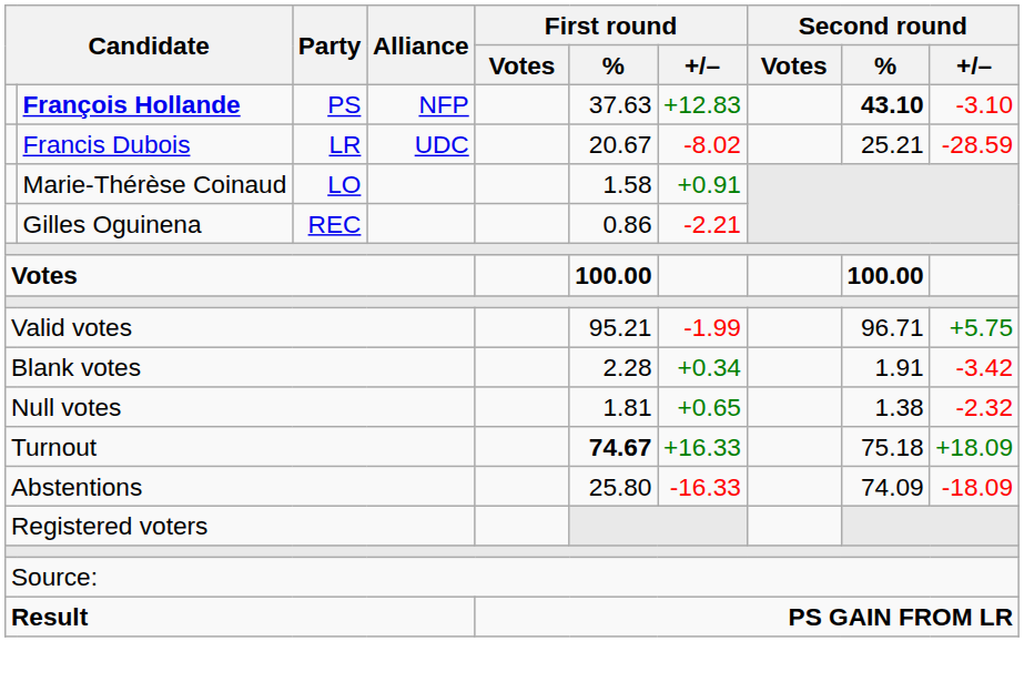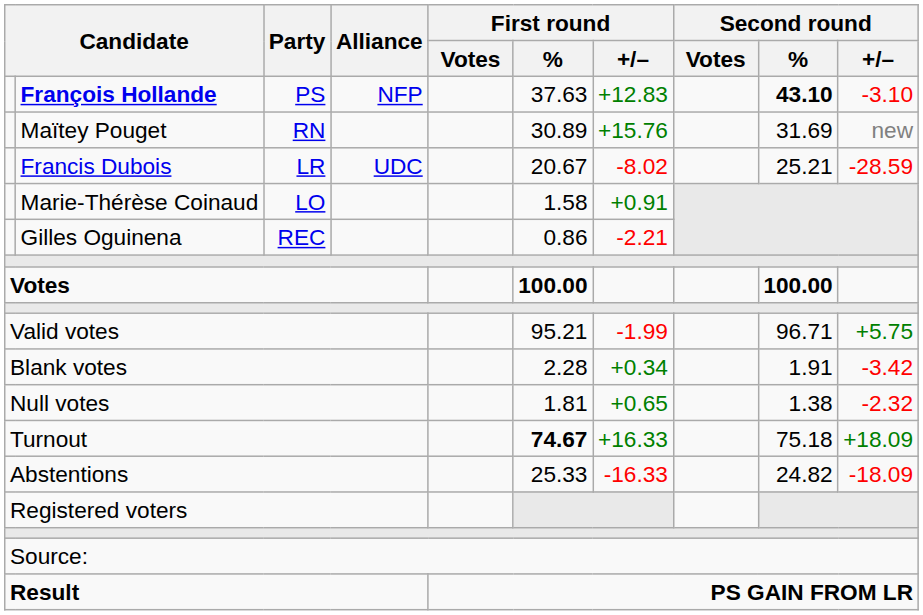+ row: Maïtey Pouget | RN | 30.89 | +15.76 | 31.69 | new
Abstentions | First round / %: 25.80 -> 25.33
Abstentions | Second round / %: 74.09 -> 24.82
